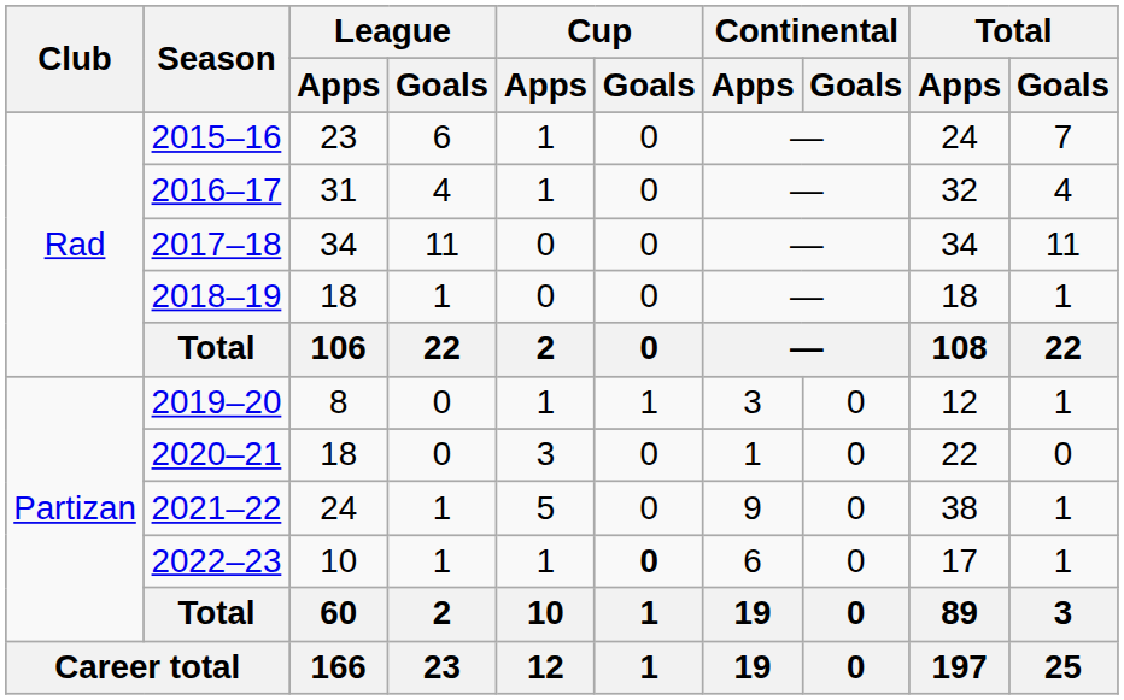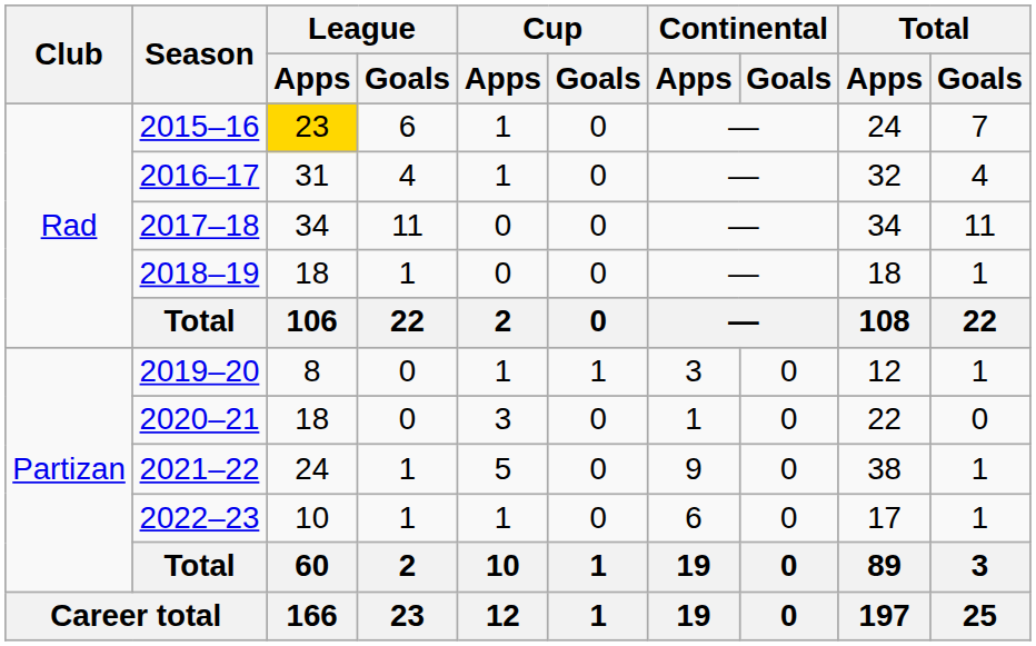2015–16 | League / Apps: no background -> gold background
2022–23 | Cup / Goals: bold -> normal
